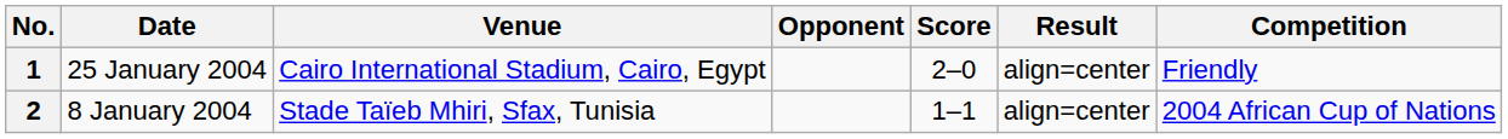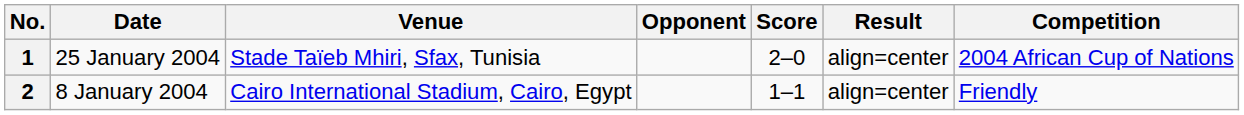1 | Venue: Cairo International Stadium, Cairo, Egypt -> Stade Taïeb Mhiri, Sfax, Tunisia
1 | Competition: Friendly -> 2004 African Cup of Nations
2 | Venue: Stade Taïeb Mhiri, Sfax, Tunisia -> Cairo International Stadium, Cairo, Egypt
2 | Competition: 2004 African Cup of Nations -> Friendly
